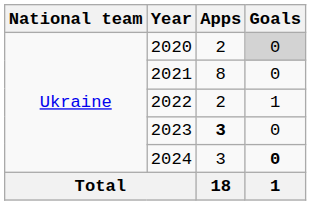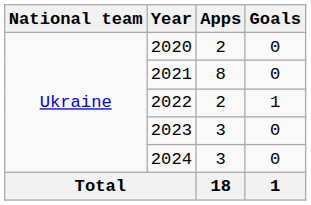2020 | Goals: lightgrey background -> no background
2023 | Apps: bold -> normal
2024 | Goals: bold -> normal
